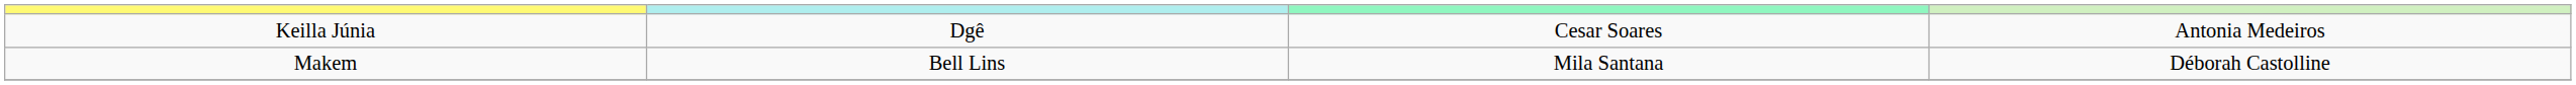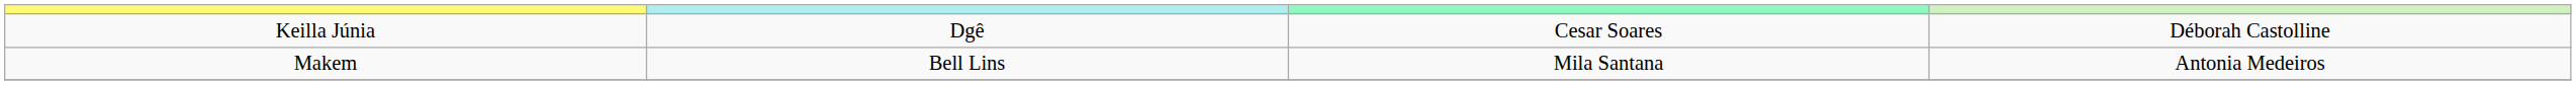Keilla Júnia | column 4: Antonia Medeiros -> Déborah Castolline
Makem | column 4: Déborah Castolline -> Antonia Medeiros
